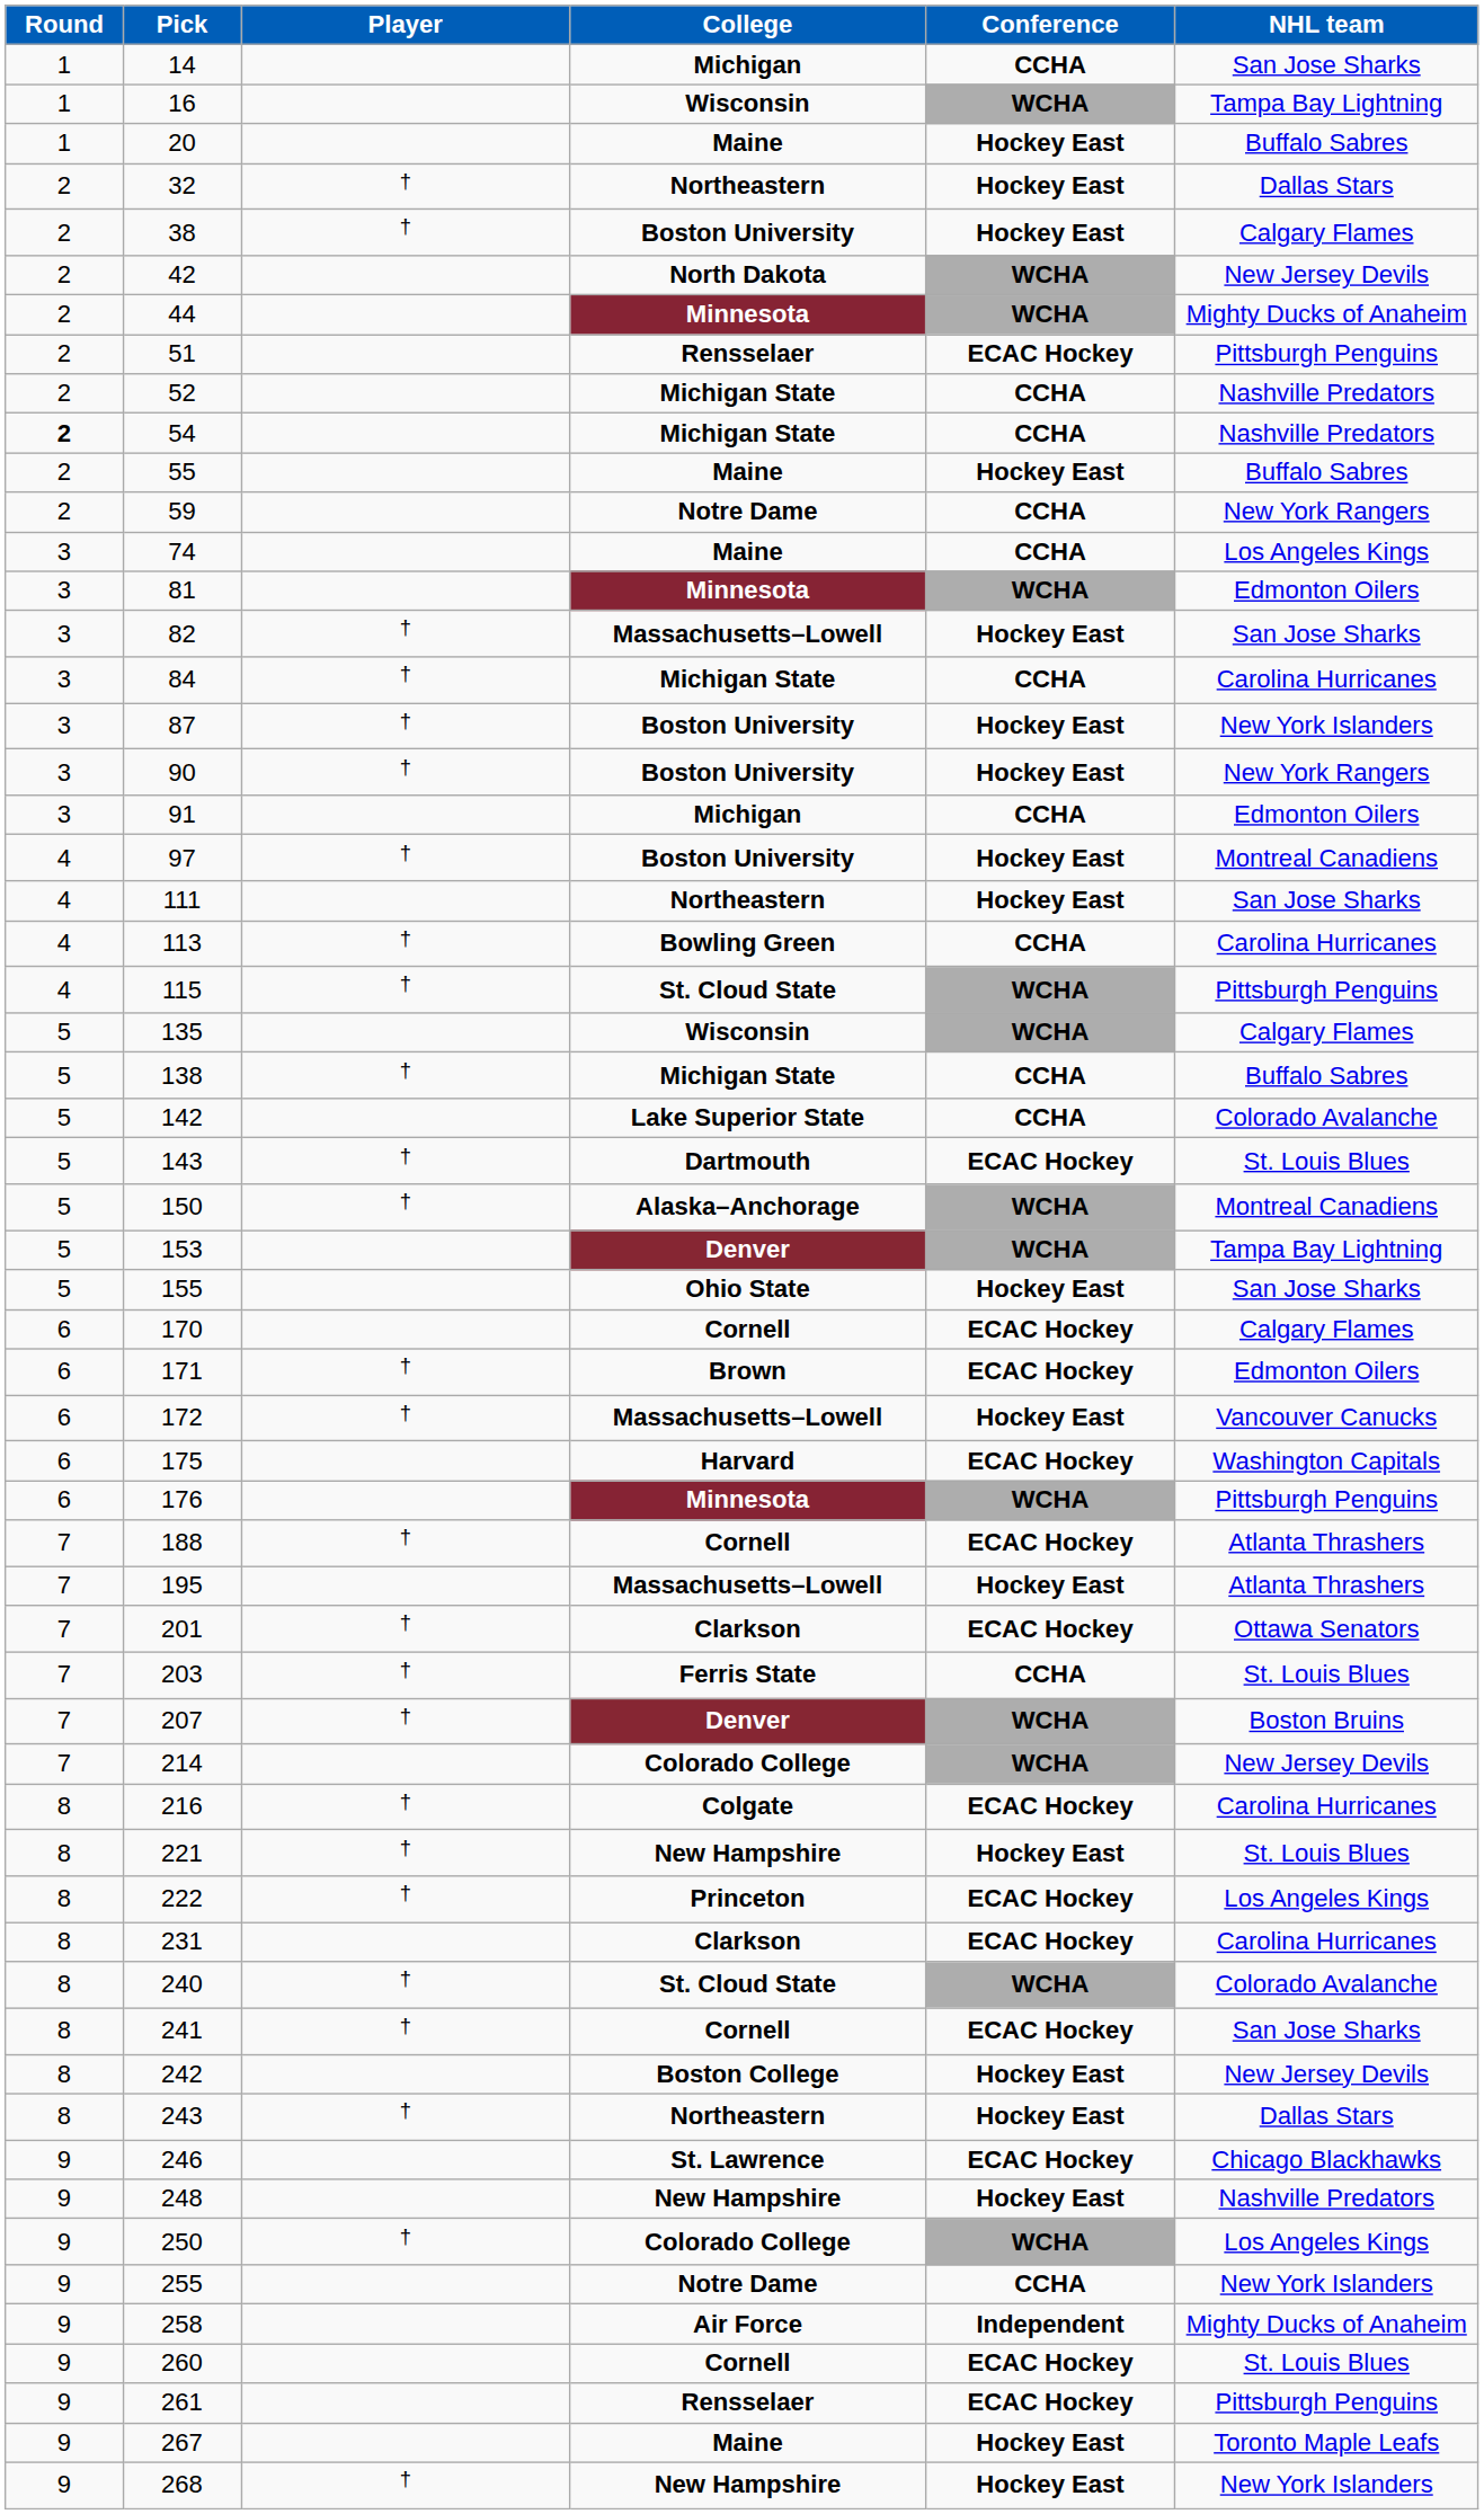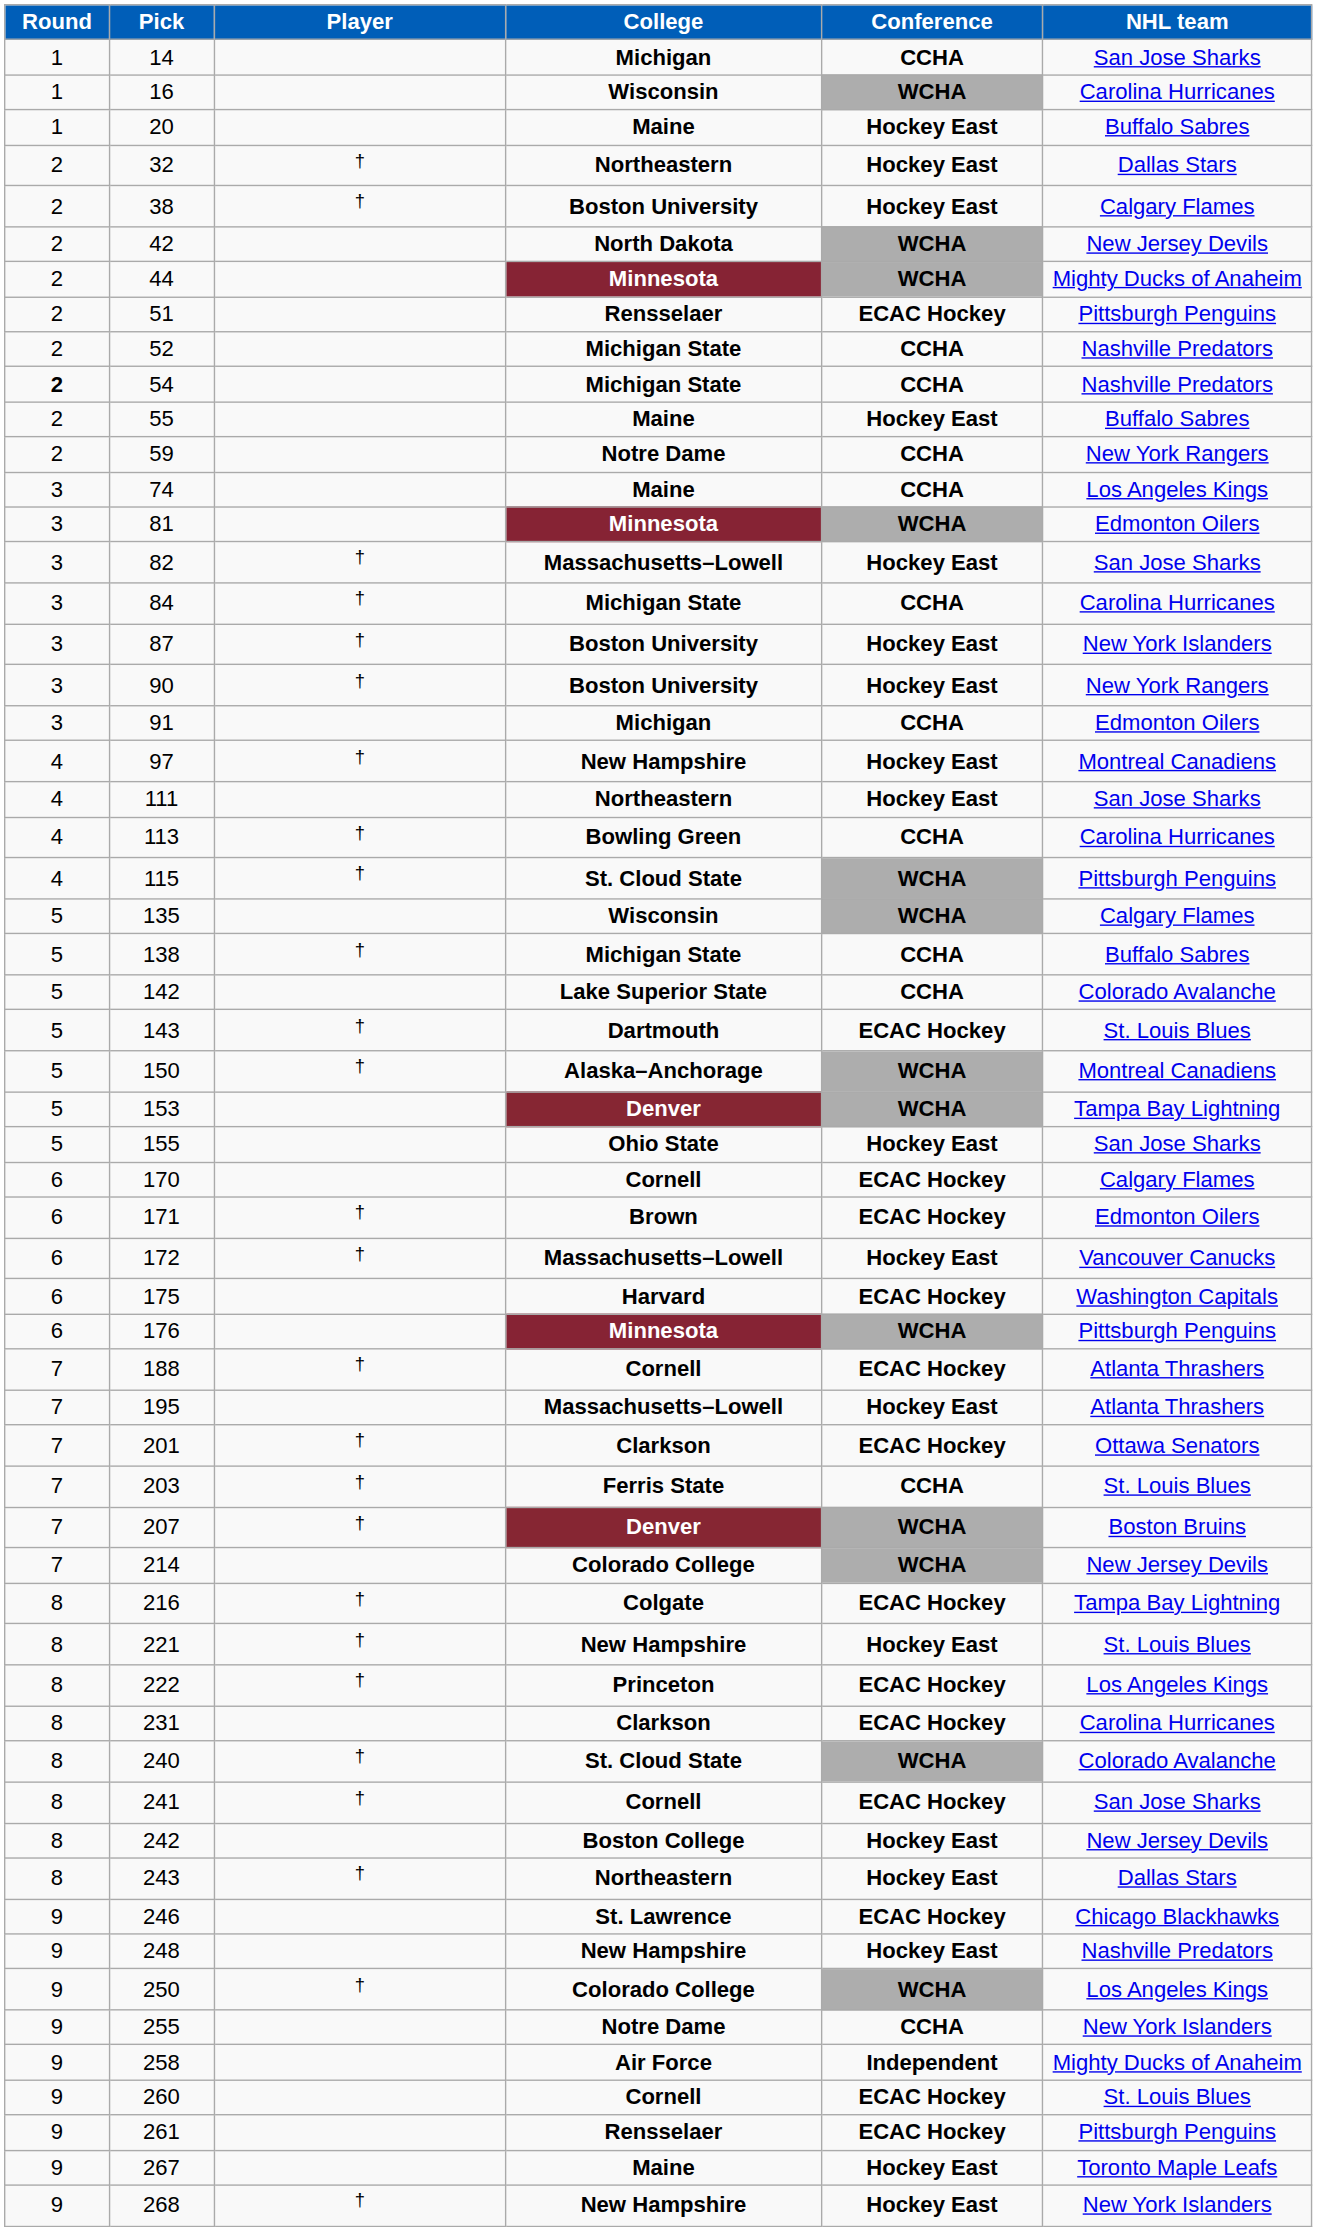16 | NHL team: Tampa Bay Lightning -> Carolina Hurricanes
97 | College: Boston University -> New Hampshire
216 | NHL team: Carolina Hurricanes -> Tampa Bay Lightning
